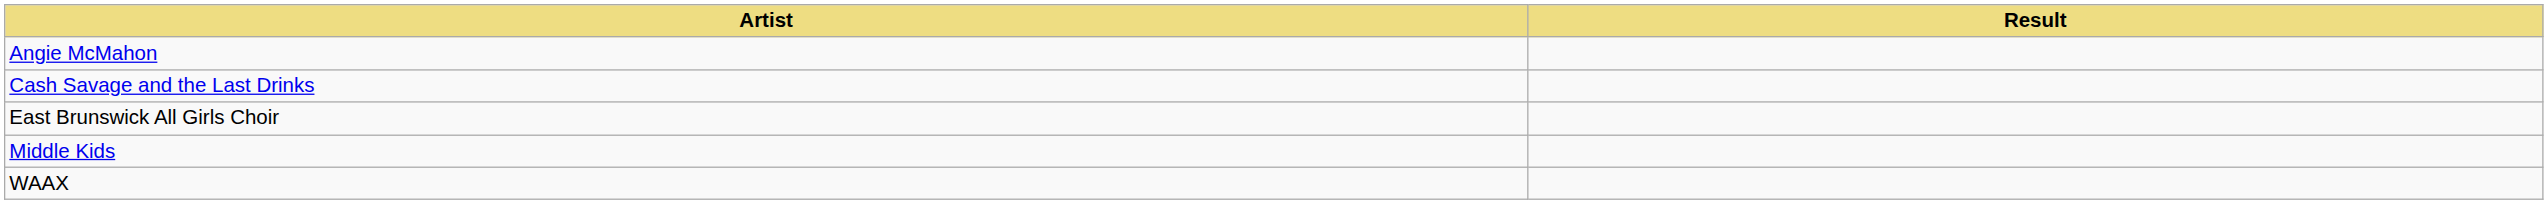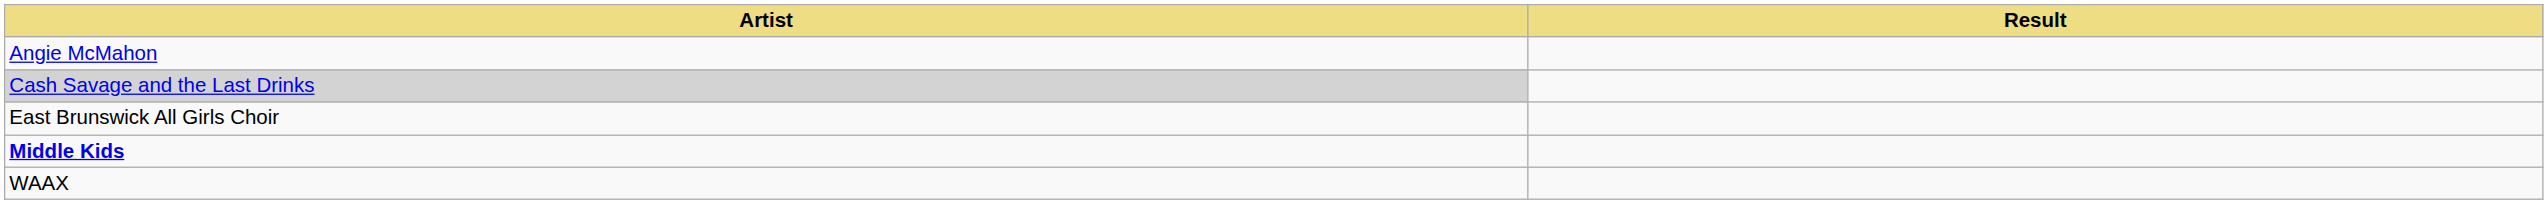Cash Savage and the Last Drinks | Artist: no background -> lightgrey background
Middle Kids | Artist: normal -> bold
